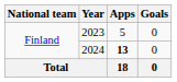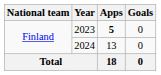2023 | Apps: normal -> bold
2024 | Apps: bold -> normal
